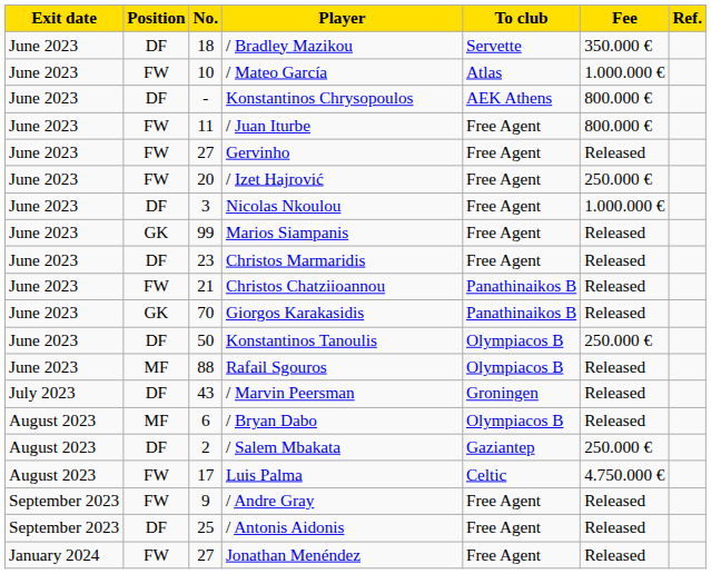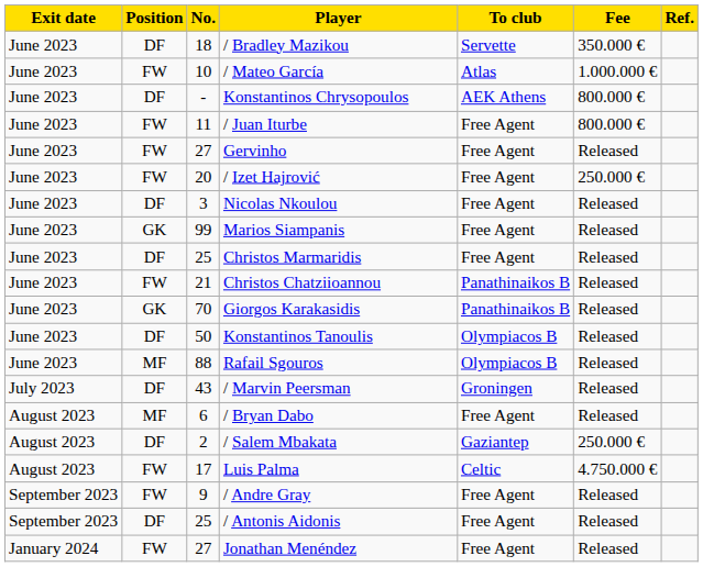Nicolas Nkoulou | Fee: 1.000.000 € -> Released
Christos Marmaridis | No.: 23 -> 25
Konstantinos Tanoulis | Fee: 250.000 € -> Released
/ Bryan Dabo | To club: Olympiacos B -> Free Agent
